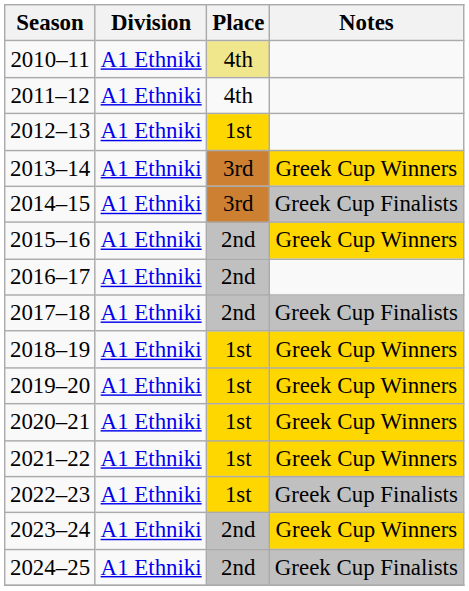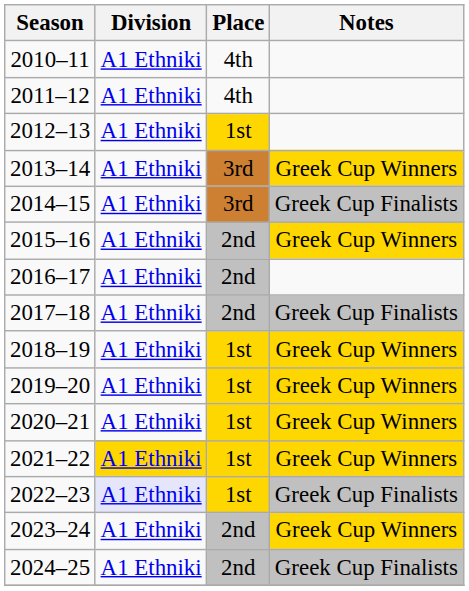2010–11 | Place: khaki background -> no background
2021–22 | Division: no background -> gold background
2022–23 | Division: no background -> lavender background
